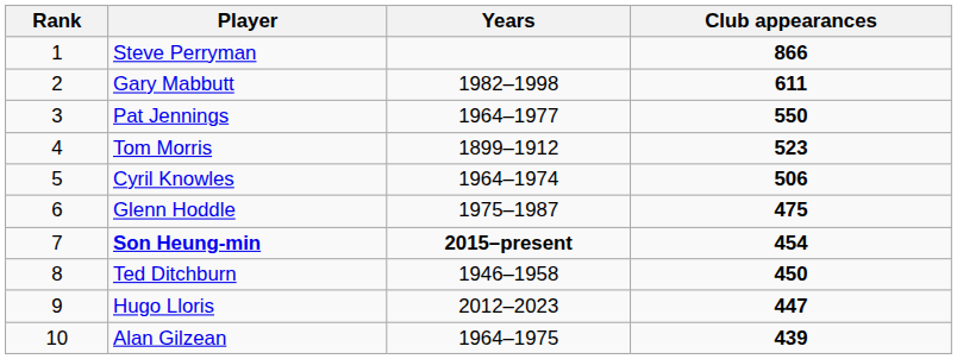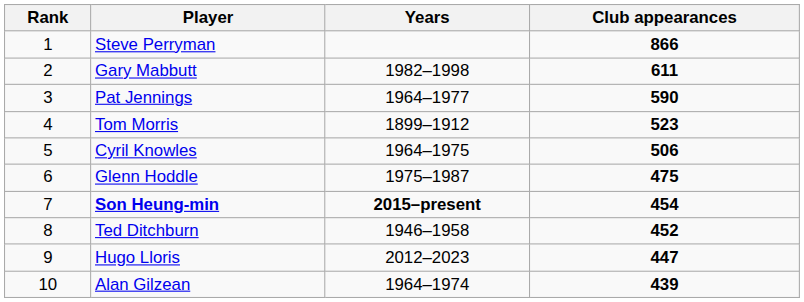Pat Jennings | Club appearances: 550 -> 590
Cyril Knowles | Years: 1964–1974 -> 1964–1975
Ted Ditchburn | Club appearances: 450 -> 452
Alan Gilzean | Years: 1964–1975 -> 1964–1974
